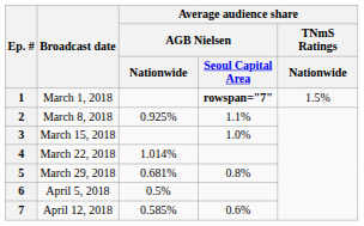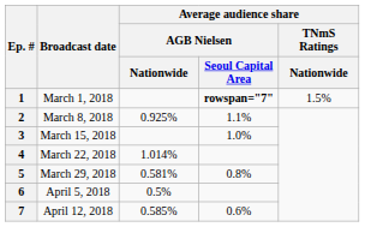5 | Average audience share / AGB Nielsen / Nationwide: 0.681% -> 0.581%
